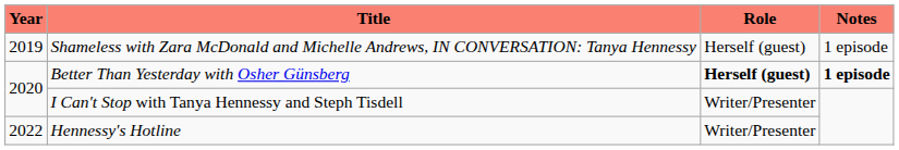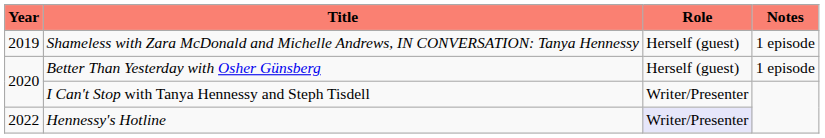Better Than Yesterday with Osher Günsberg | Role: bold -> normal
Better Than Yesterday with Osher Günsberg | Notes: bold -> normal
Hennessy's Hotline | Role: no background -> lavender background
